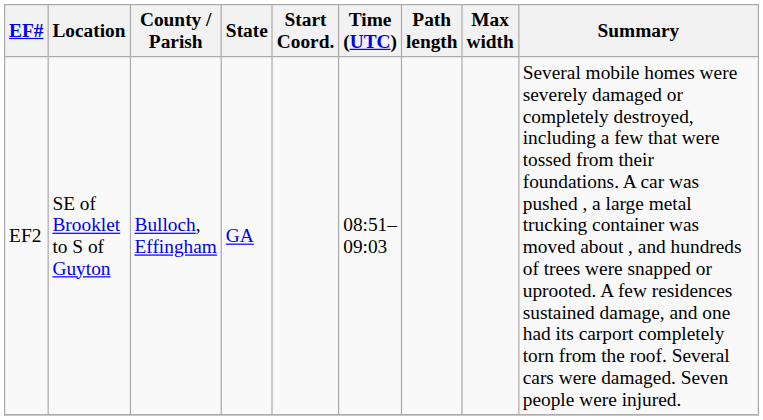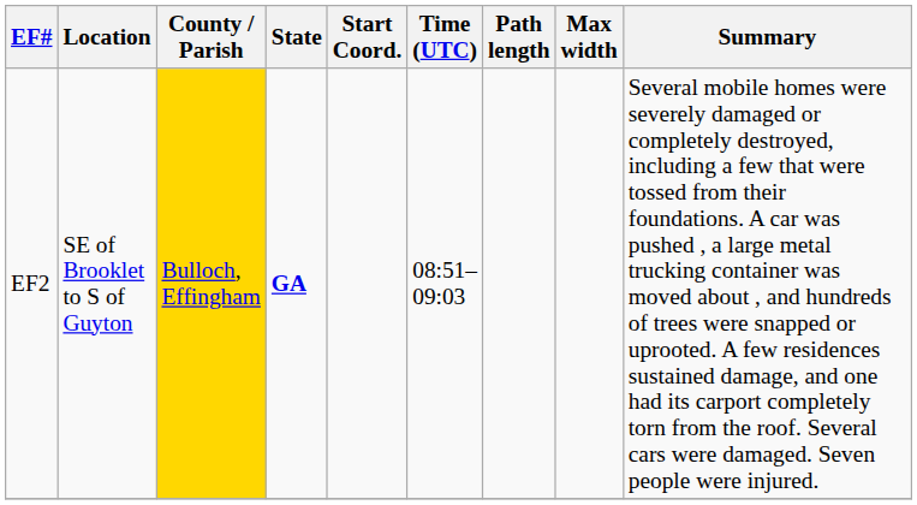EF2 | County / Parish: no background -> gold background
EF2 | State: normal -> bold
